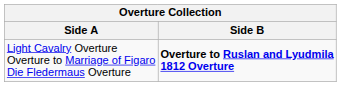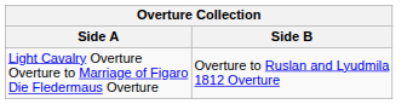row 3 | Side B: bold -> normal
